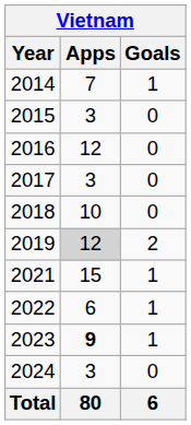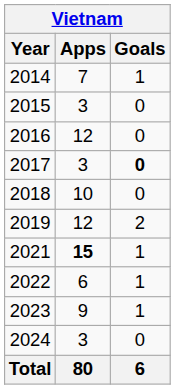2017 | Goals: normal -> bold
2019 | Apps: lightgrey background -> no background
2021 | Apps: normal -> bold
2023 | Apps: bold -> normal
